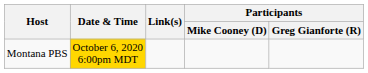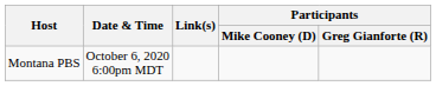Montana PBS | Date & Time: gold background -> no background
